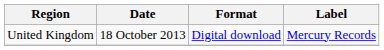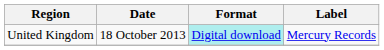United Kingdom | Format: no background -> paleturquoise background
